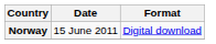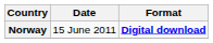Norway | Format: normal -> bold
